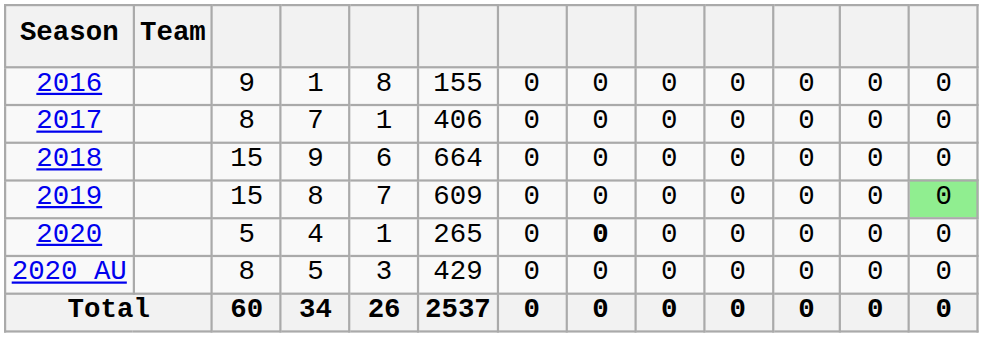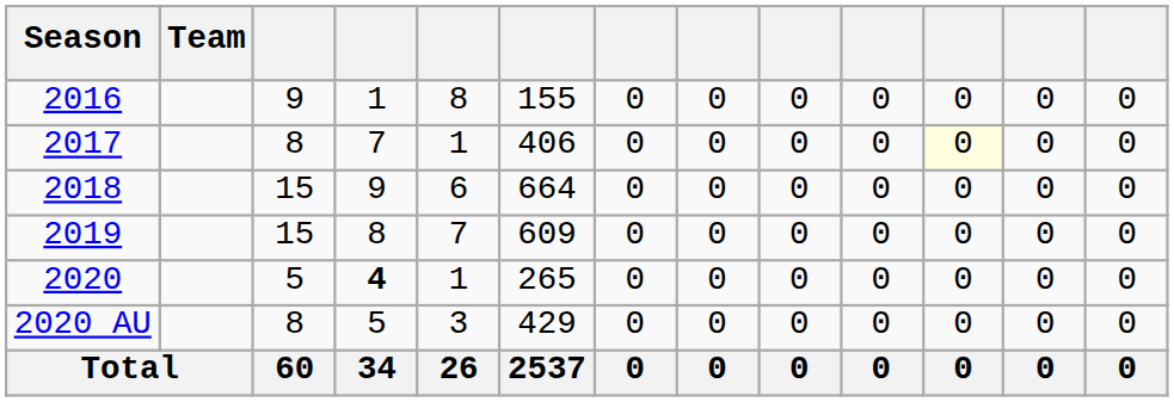2017 | column 11: no background -> lightyellow background
2019 | column 13: lightgreen background -> no background
2020 | column 4: normal -> bold
2020 | column 8: bold -> normal
